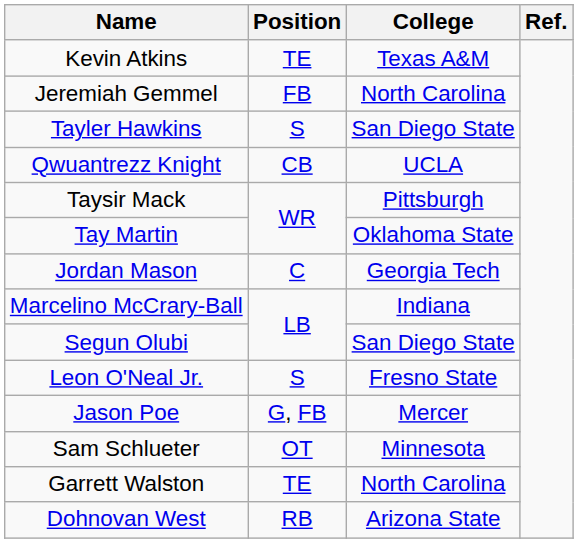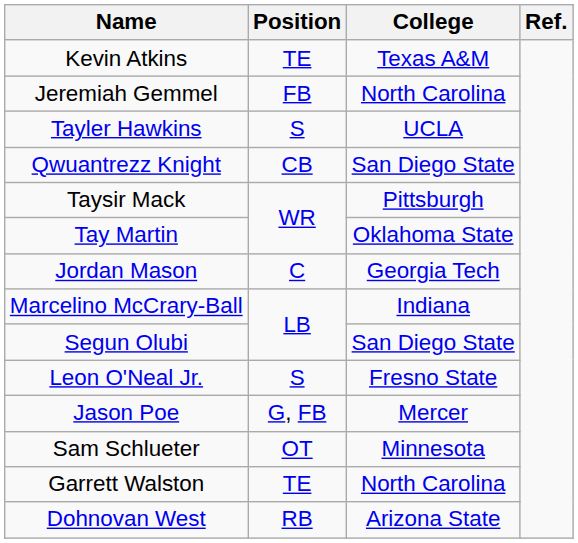Tayler Hawkins | College: San Diego State -> UCLA
Qwuantrezz Knight | College: UCLA -> San Diego State
